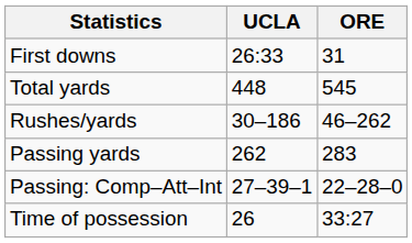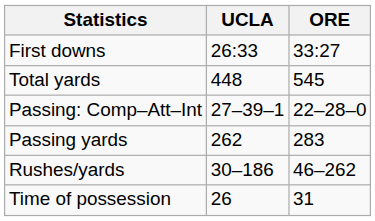First downs | ORE: 31 -> 33:27
rows swapped: Rushes/yards <-> Passing: Comp–Att–Int
Time of possession | ORE: 33:27 -> 31
